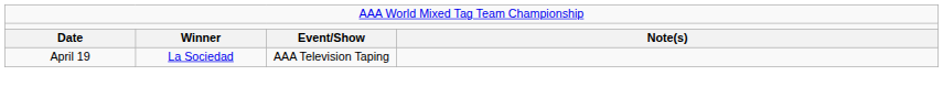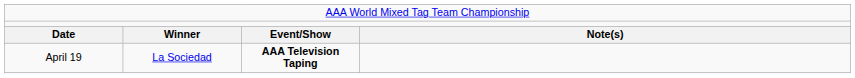April 19 | column 3: normal -> bold
